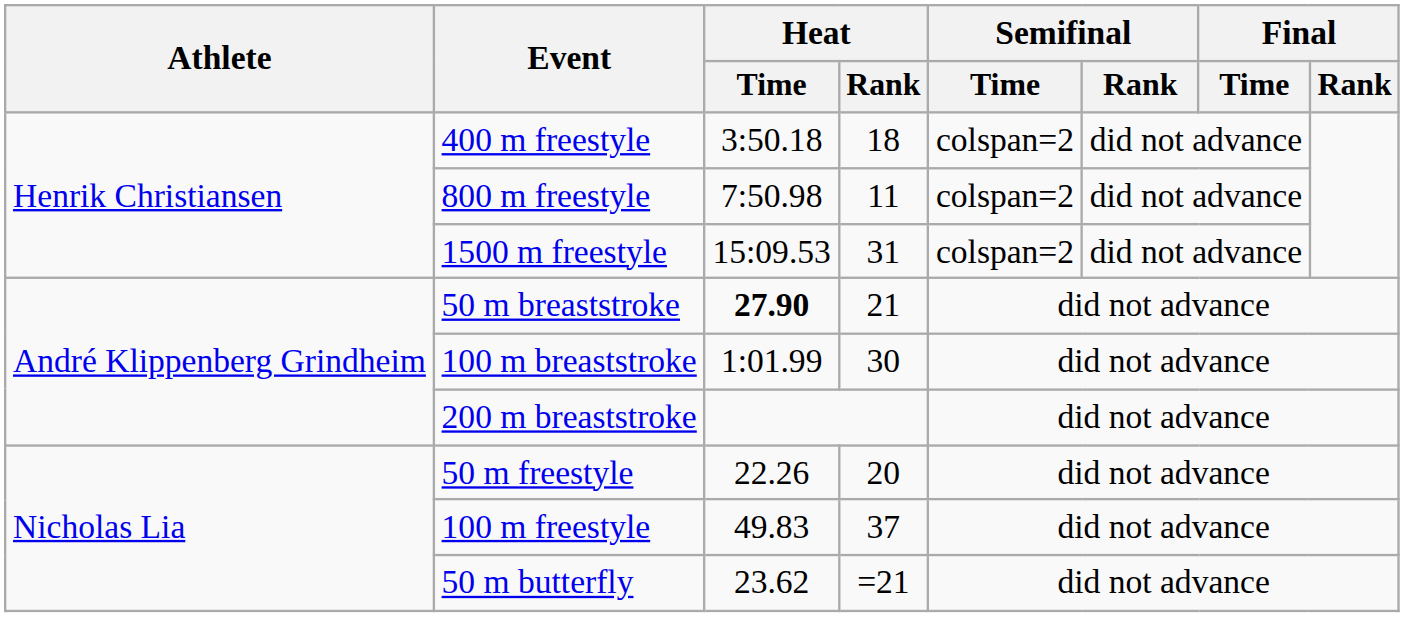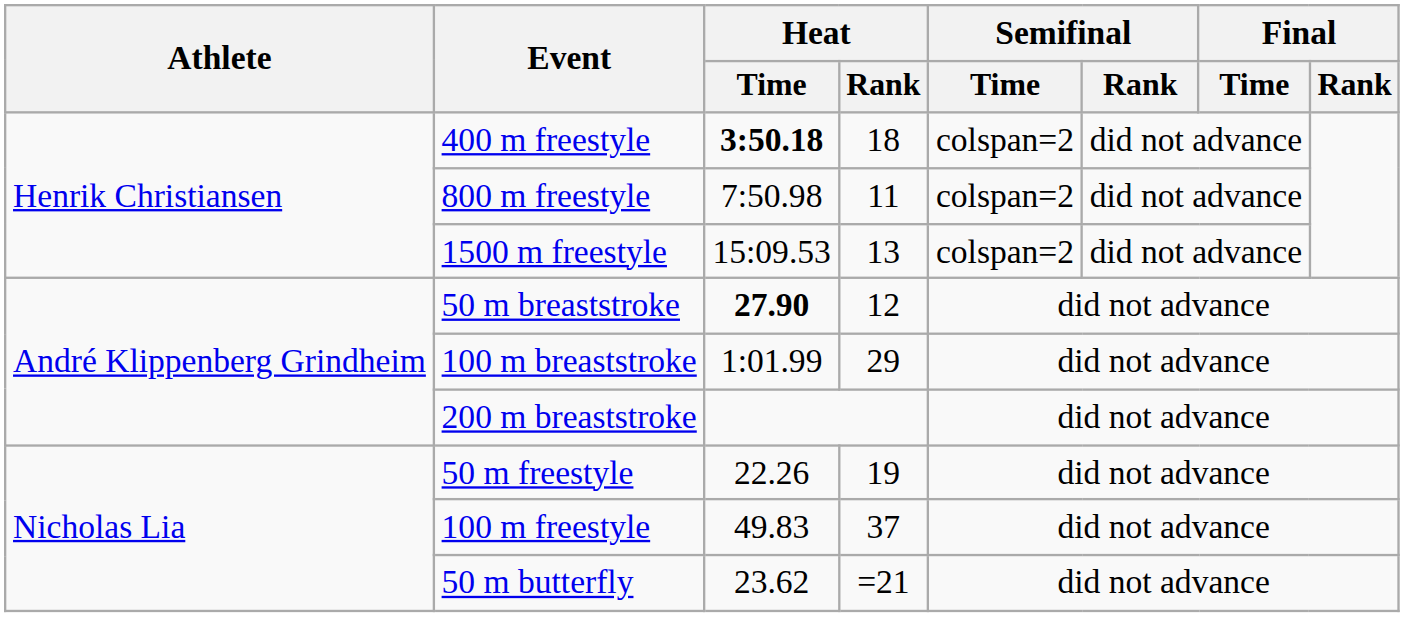400 m freestyle | Heat / Time: normal -> bold
1500 m freestyle | Heat / Rank: 31 -> 13
50 m breaststroke | Heat / Rank: 21 -> 12
100 m breaststroke | Heat / Rank: 30 -> 29
50 m freestyle | Heat / Rank: 20 -> 19
